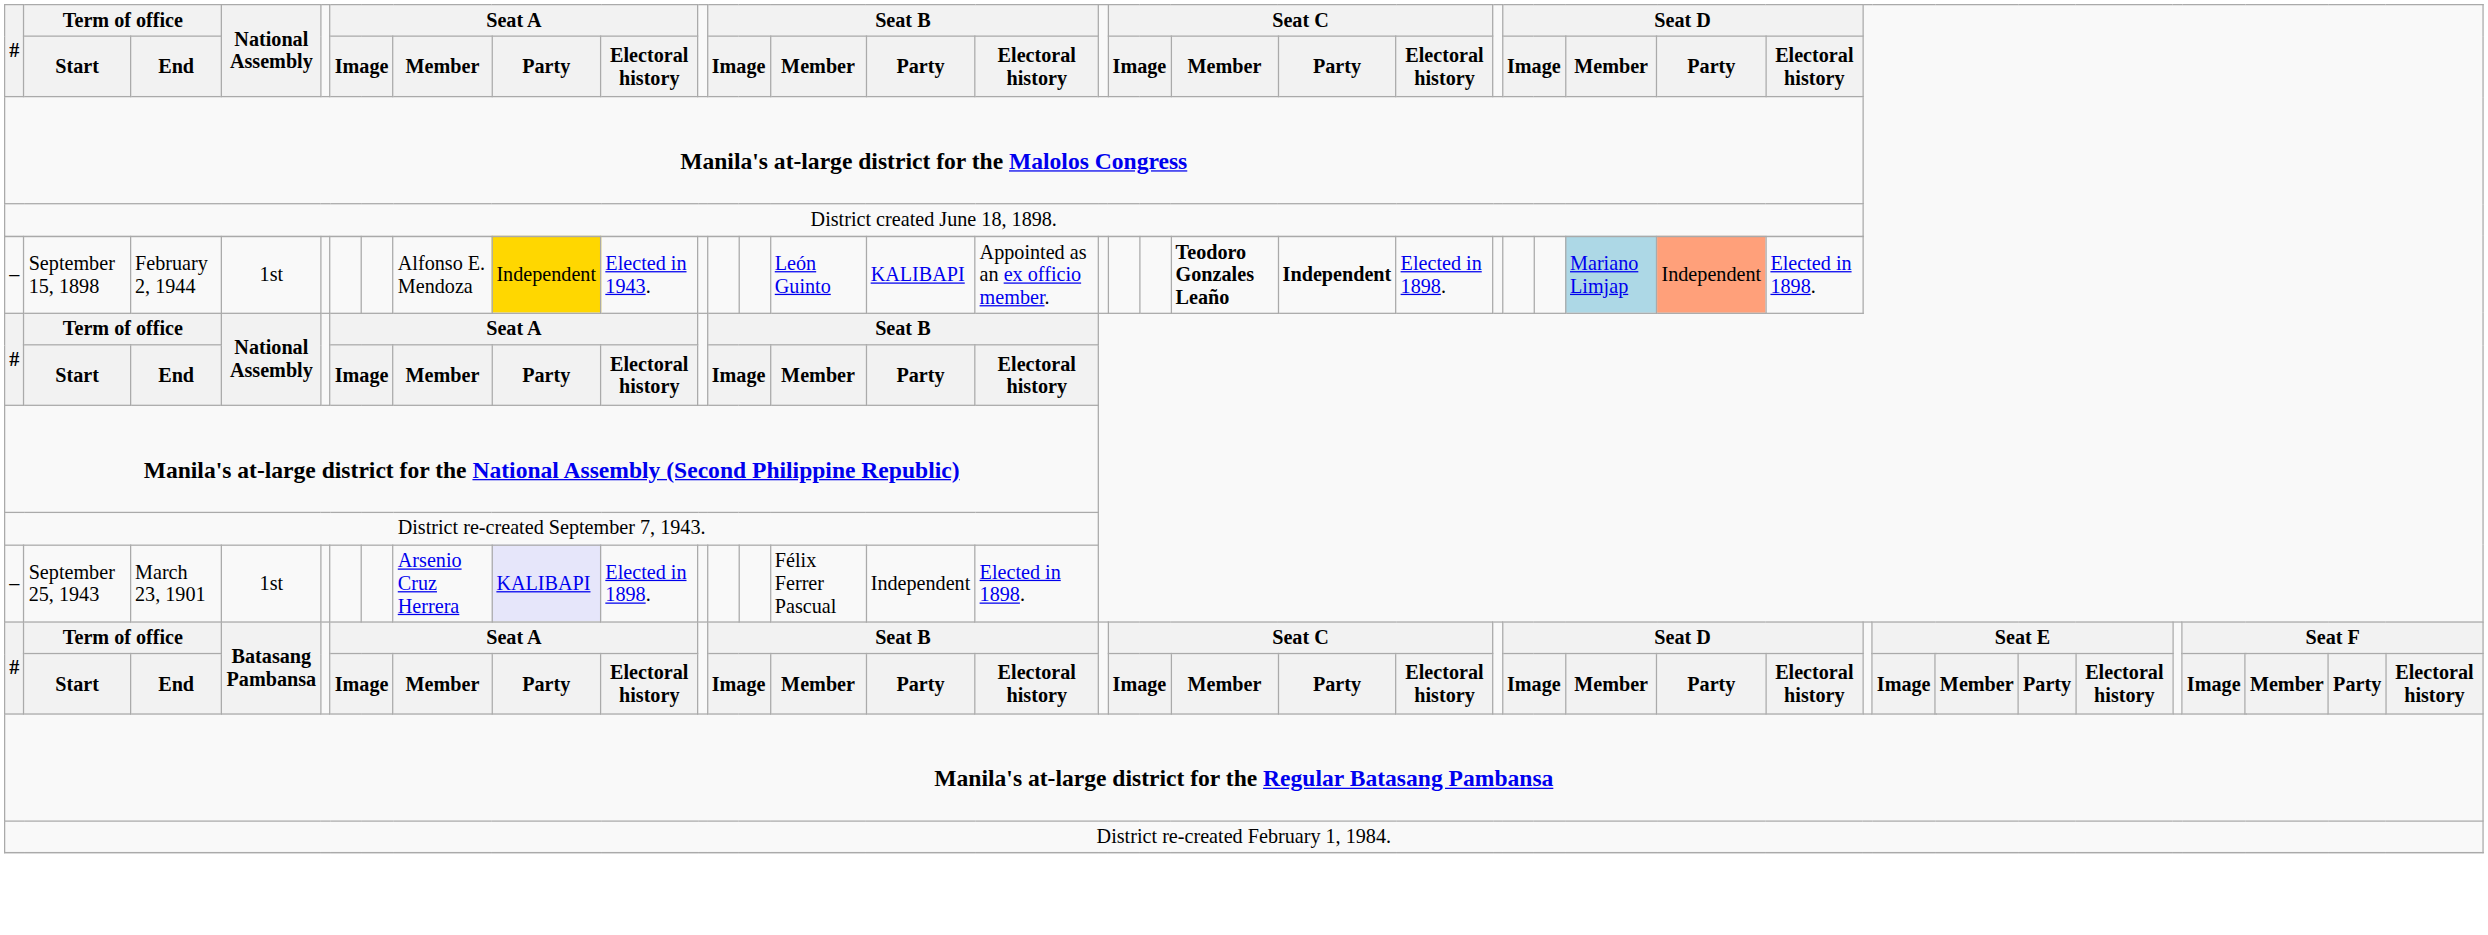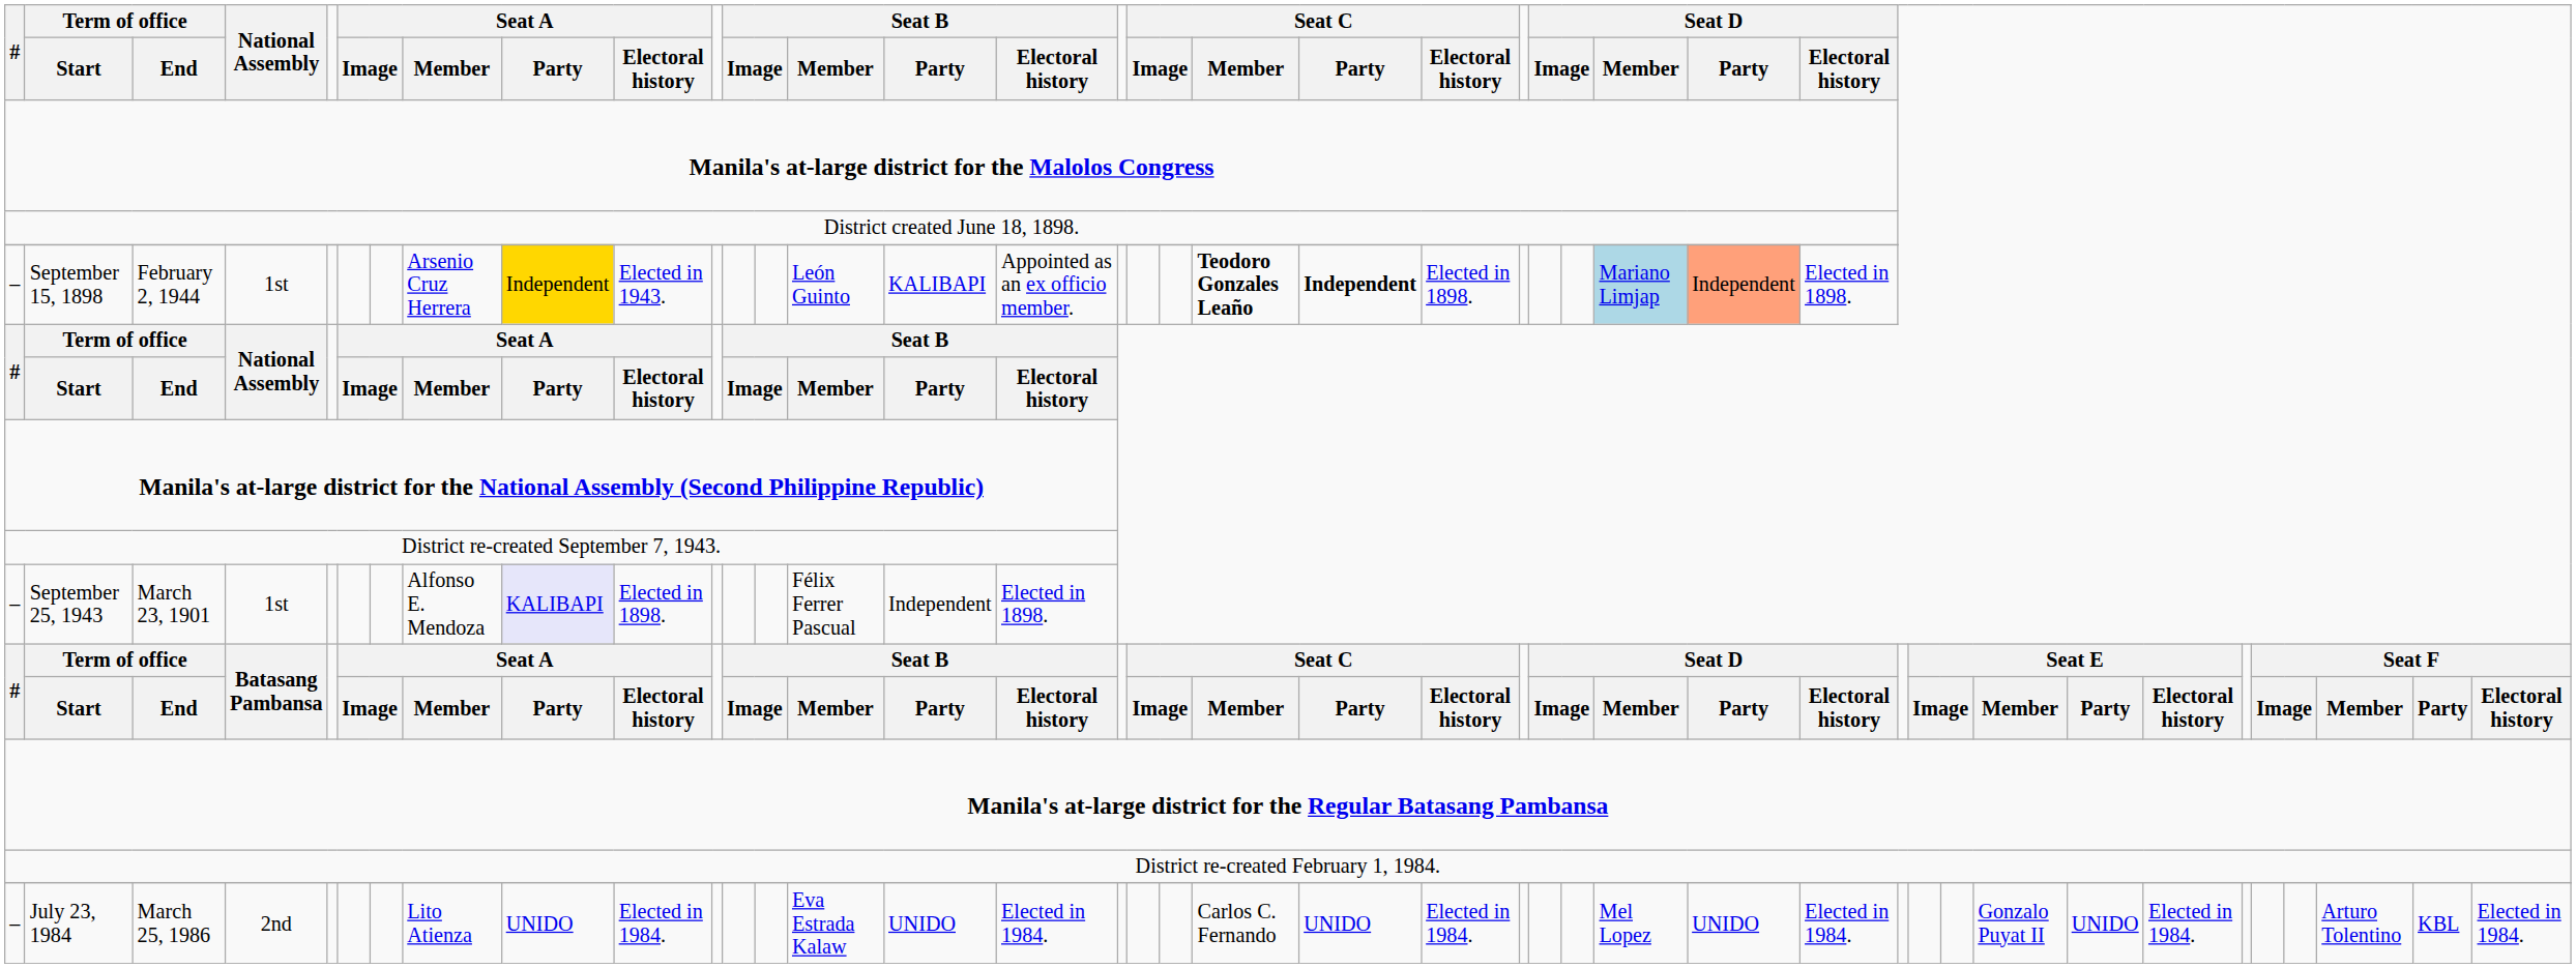September 15, 1898 | Seat A / Member: Alfonso E. Mendoza -> Arsenio Cruz Herrera
September 25, 1943 | Seat A / Member: Arsenio Cruz Herrera -> Alfonso E. Mendoza
+ row: – | July 23, 1984 | March 25, 1986 | 2nd | Lito Atienza | UNIDO | Elected in 1984. | Eva Estrada Kalaw | UNIDO | Elected in 1984. | Carlos C. Fernando | UNIDO | Elected in 1984. | Mel Lopez | UNIDO | Elected in 1984. | Gonzalo Puyat II | UNIDO | Elected in 1984. | Arturo Tolentino | KBL | Elected in 1984.
